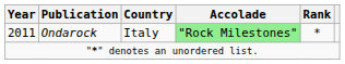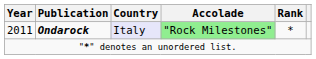2011 | Publication: normal -> bold
2011 | Country: no background -> lavender background
